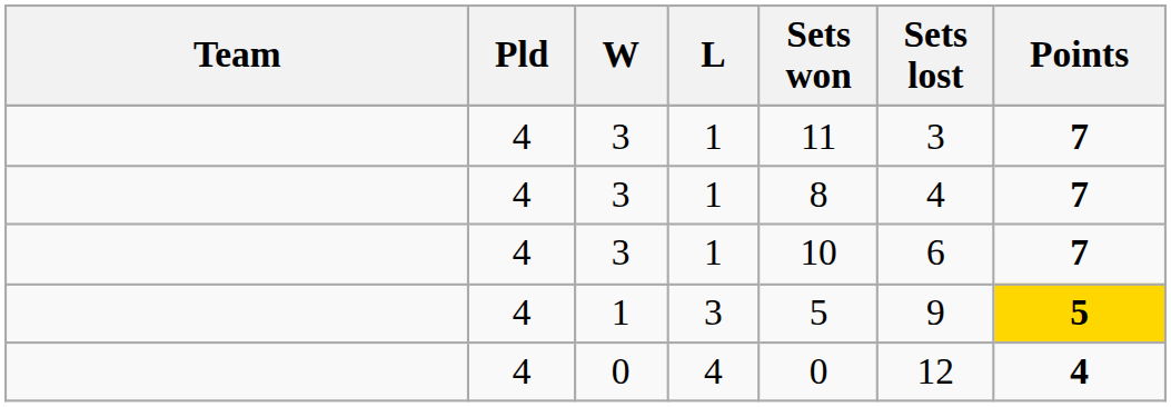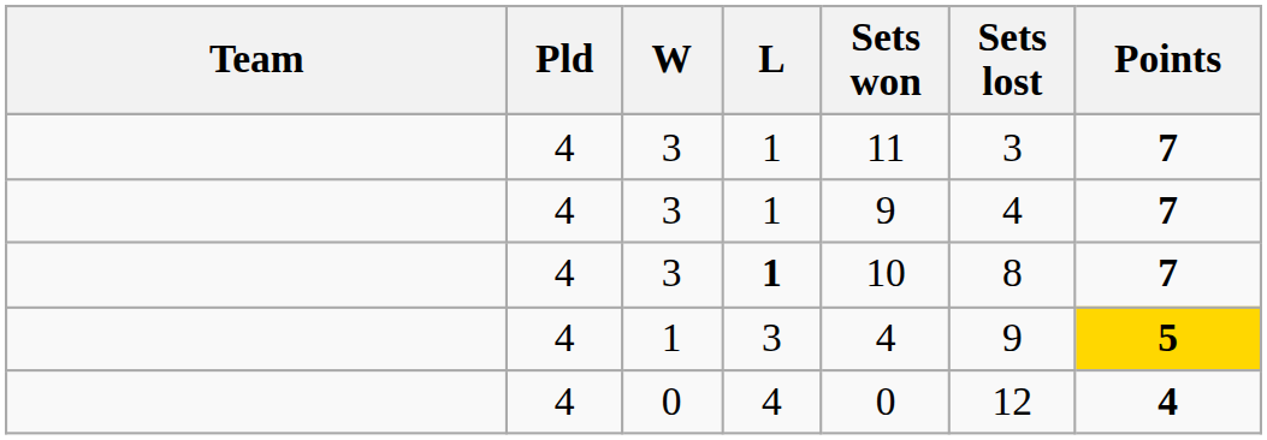row 3 | Sets won: 8 -> 9
row 4 | L: normal -> bold
row 4 | Sets lost: 6 -> 8
row 5 | Sets won: 5 -> 4
